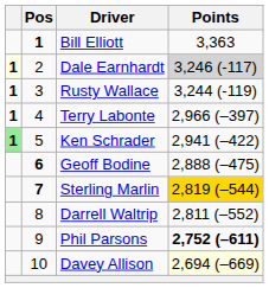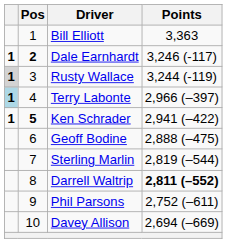Bill Elliott | Pos: bold -> normal
Dale Earnhardt | column 1: lightyellow background -> no background
Dale Earnhardt | Pos: normal -> bold
Dale Earnhardt | Points: lightgrey background -> no background
Rusty Wallace | column 1: no background -> lightgrey background
Terry Labonte | column 1: no background -> lightblue background
Ken Schrader | column 1: lightgreen background -> no background
Ken Schrader | Pos: normal -> bold
Geoff Bodine | Pos: bold -> normal
Sterling Marlin | Pos: bold -> normal
Sterling Marlin | Points: gold background -> no background
Darrell Waltrip | Points: normal -> bold
Phil Parsons | Points: bold -> normal
Davey Allison | Points: lightyellow background -> no background
